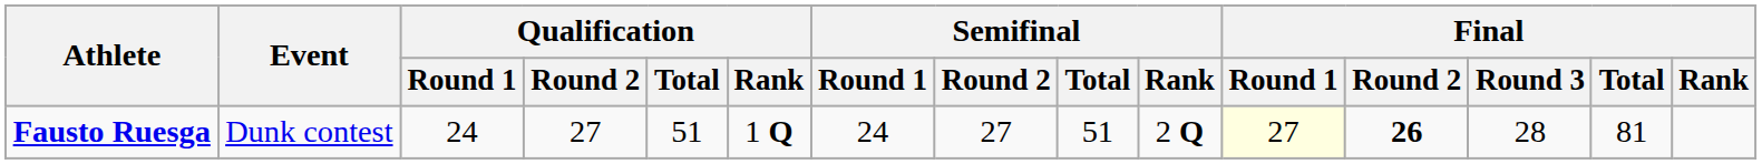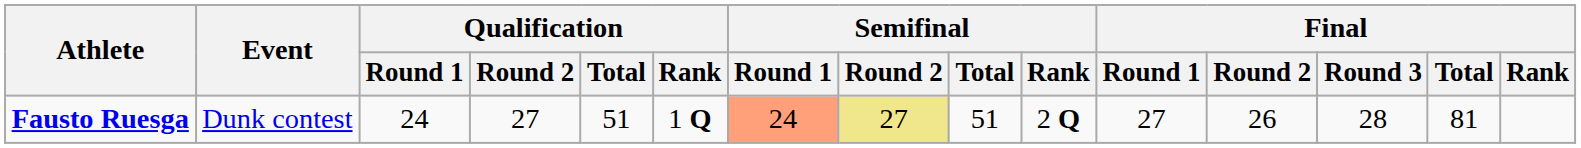Fausto Ruesga | Semifinal / Round 1: no background -> lightsalmon background
Fausto Ruesga | Semifinal / Round 2: no background -> khaki background
Fausto Ruesga | Final / Round 1: lightyellow background -> no background
Fausto Ruesga | Final / Round 2: bold -> normal
